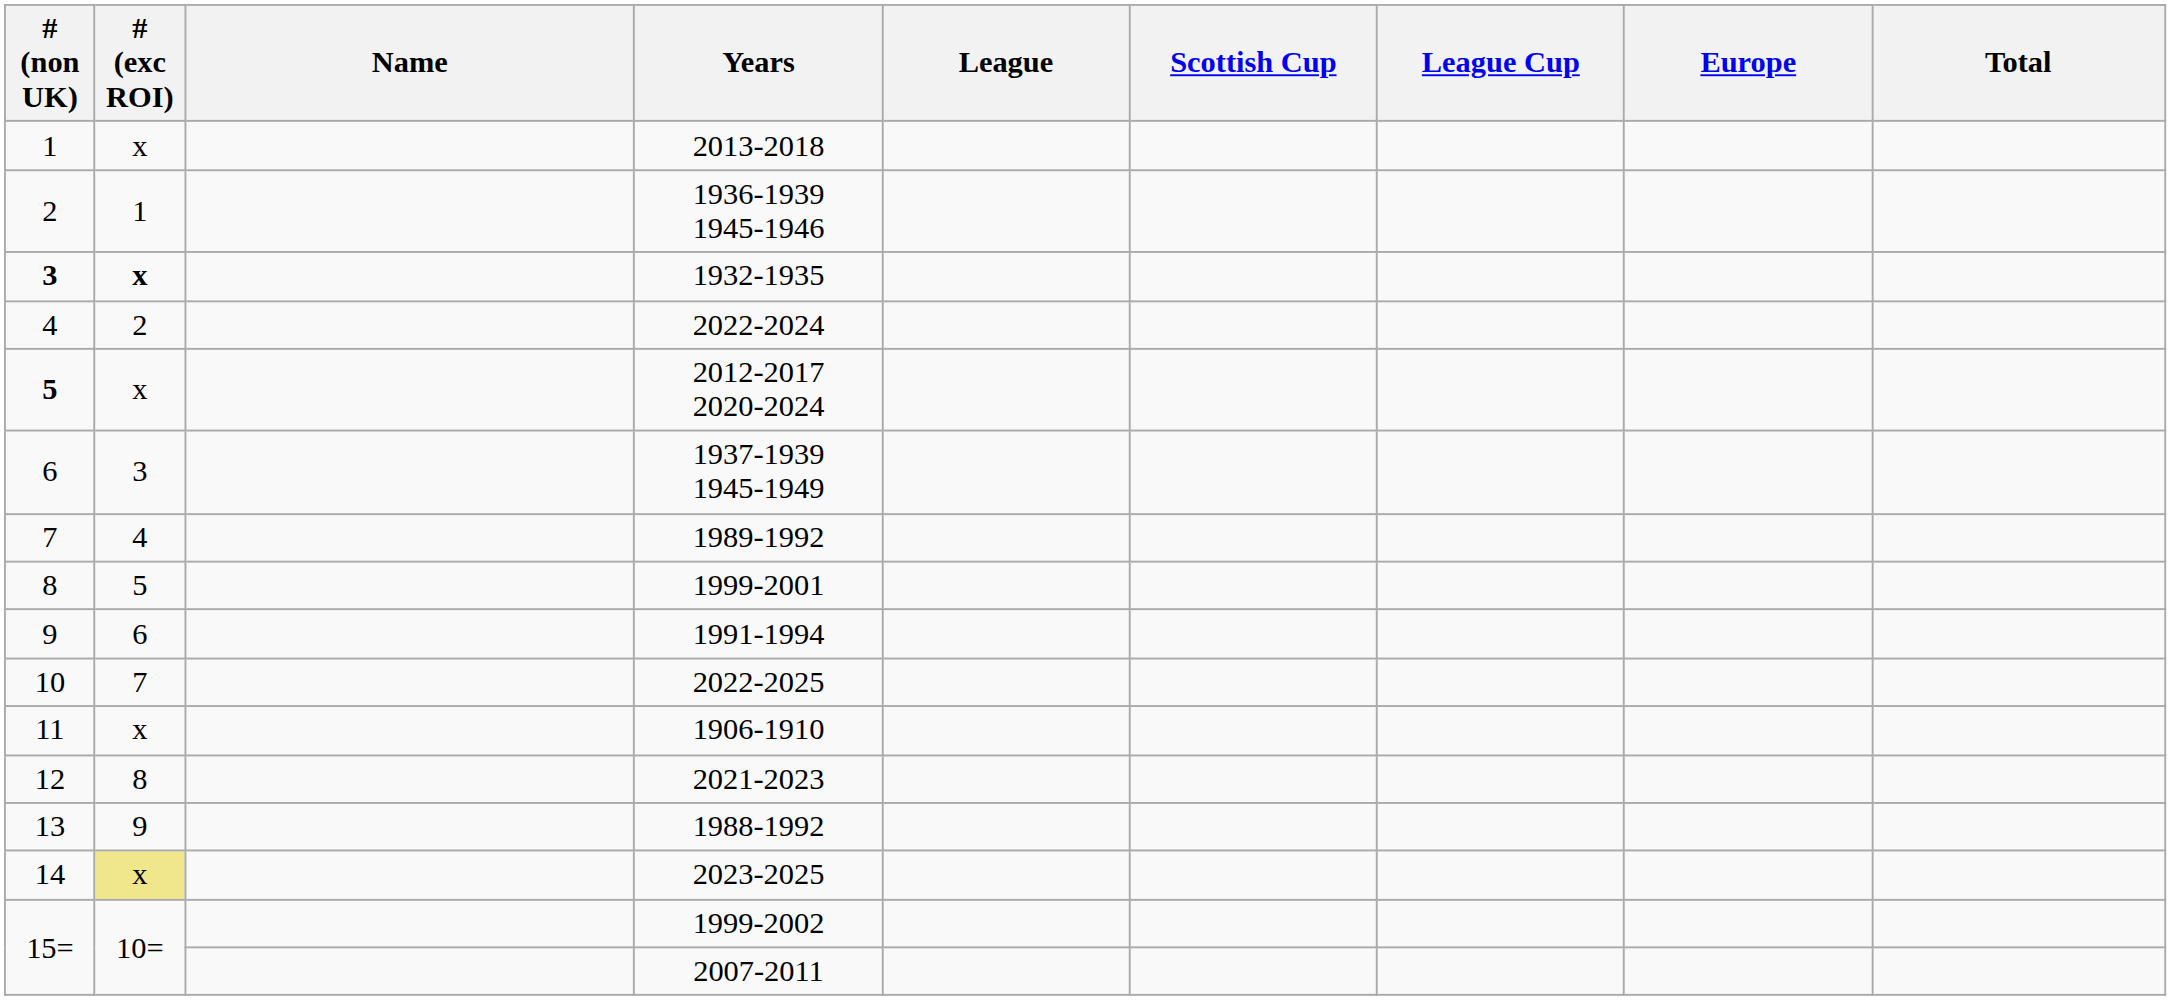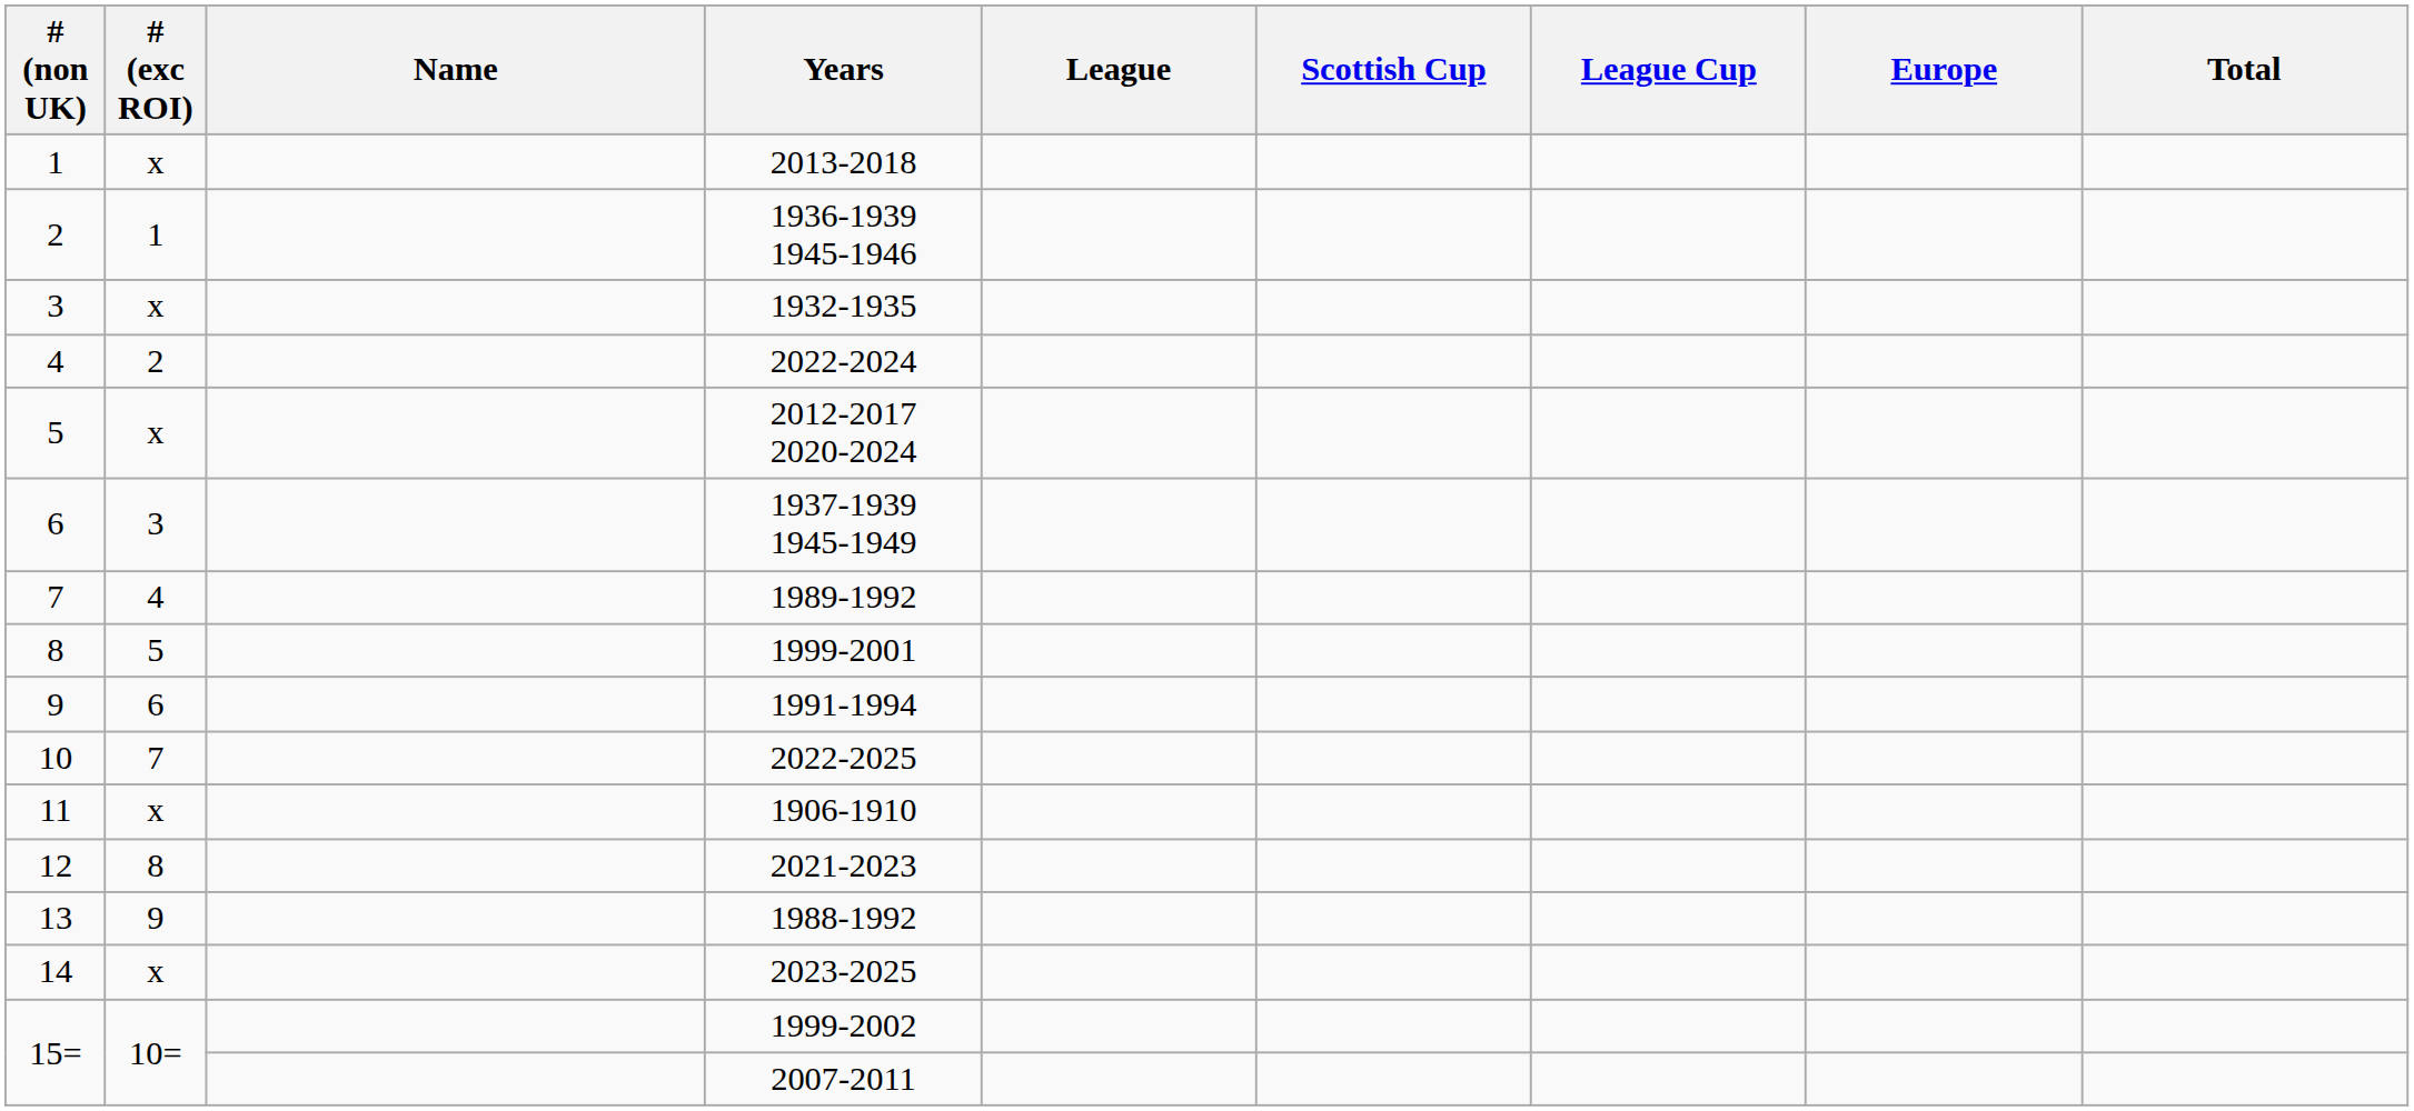1932-1935 | # (non UK): bold -> normal
1932-1935 | # (exc ROI): bold -> normal
2012-2017 2020-2024 | # (non UK): bold -> normal
2023-2025 | # (exc ROI): khaki background -> no background
